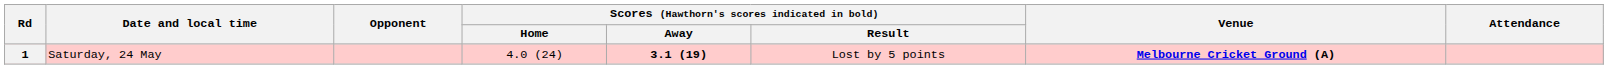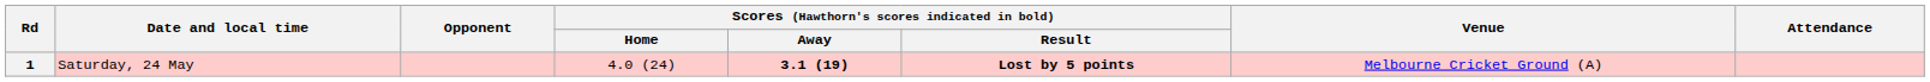1 | Scores (Hawthorn's scores indicated in bold) / Result: normal -> bold
1 | Venue: bold -> normal
